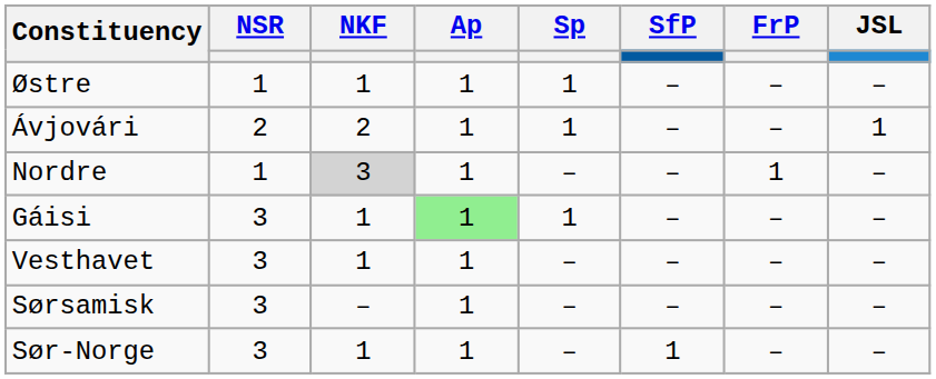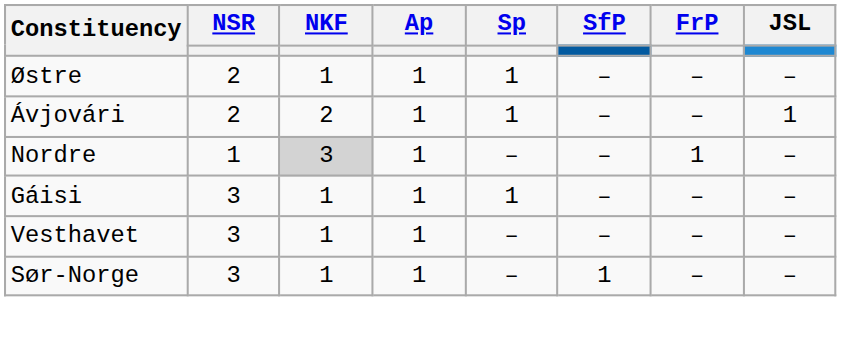Østre | NSR: 1 -> 2
Gáisi | Ap: lightgreen background -> no background
- row: Sørsamisk | 3 | – | 1 | – | – | – | –
